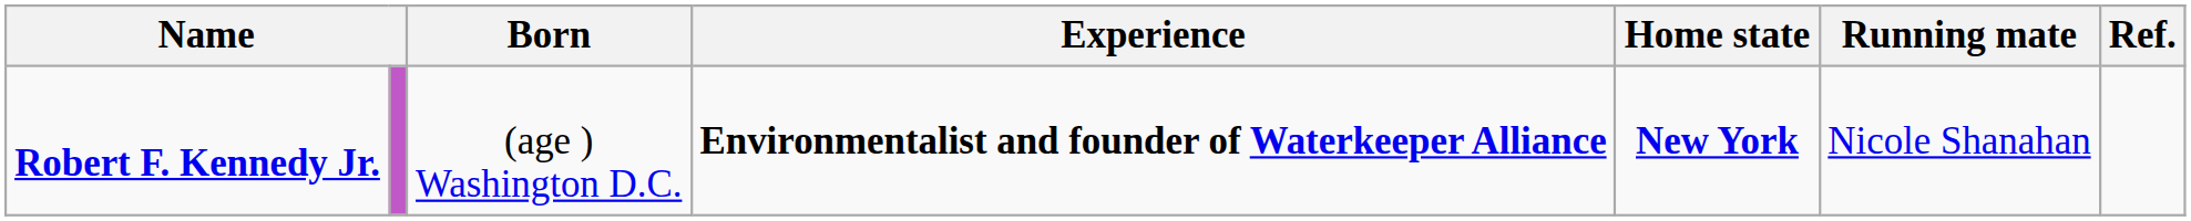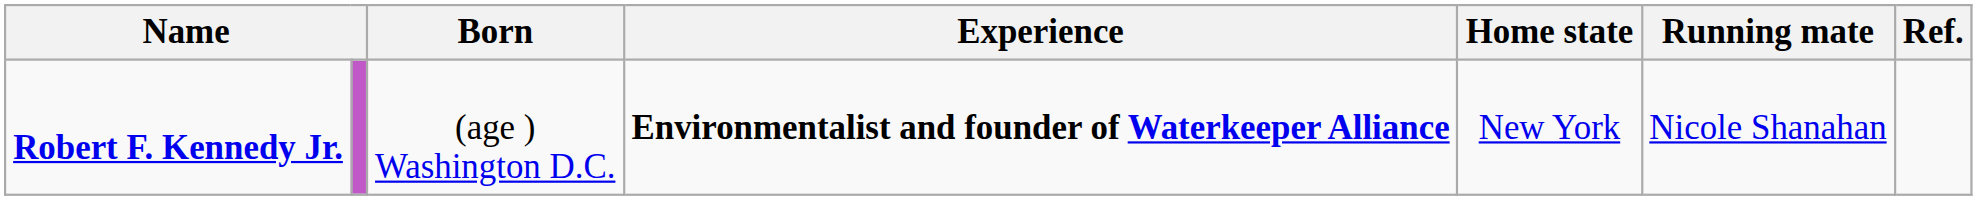Robert F. Kennedy Jr. | Home state: bold -> normal
